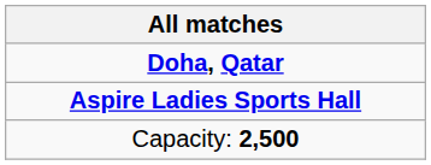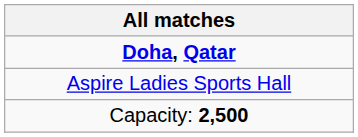row 3 | column 1: bold -> normal
